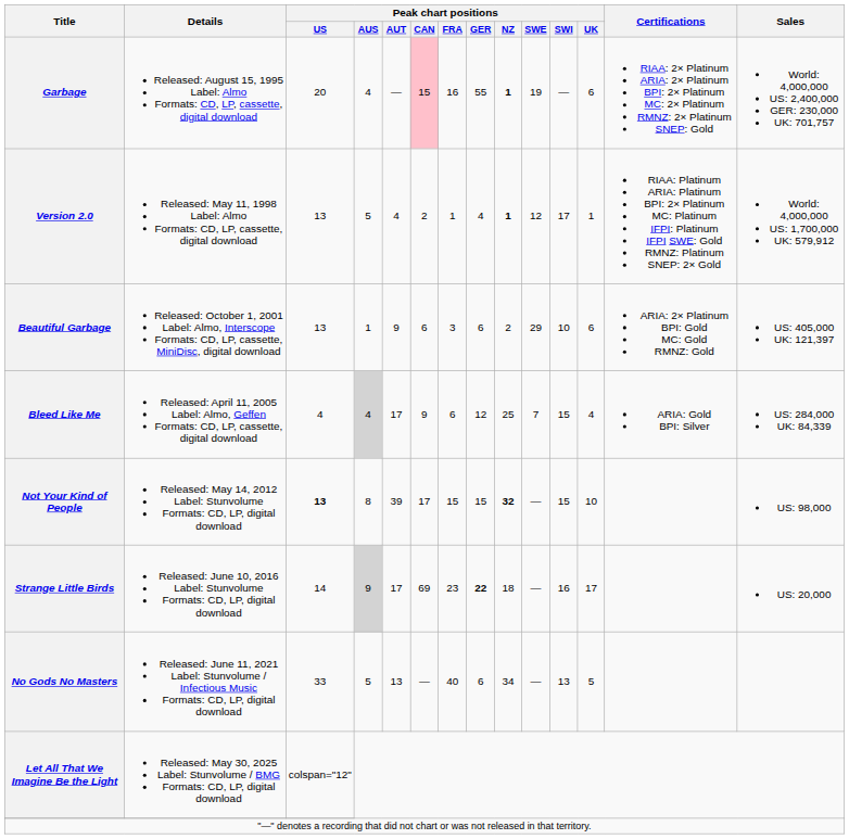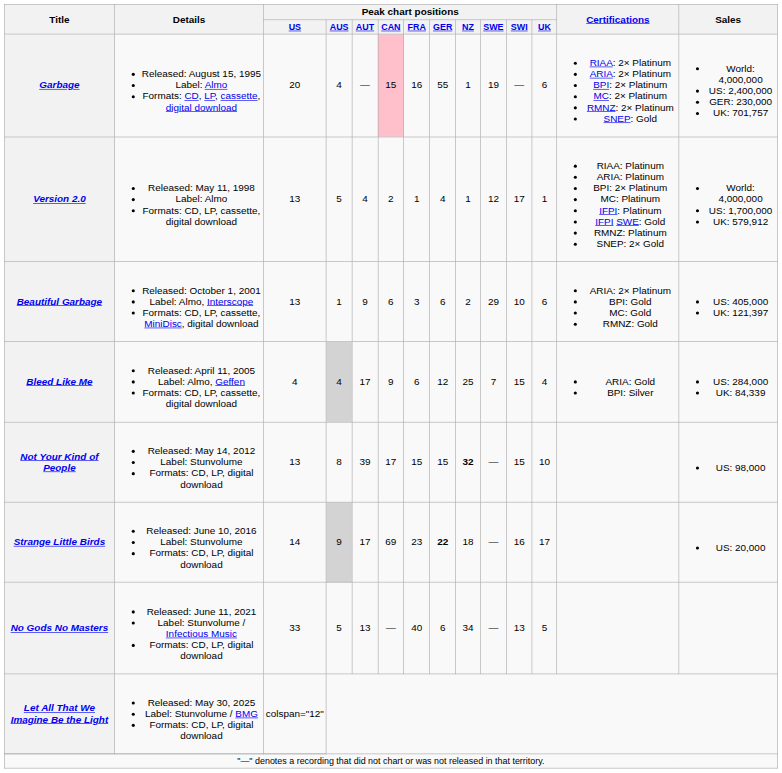Garbage | Peak chart positions / NZ: bold -> normal
Version 2.0 | Peak chart positions / NZ: bold -> normal
Not Your Kind of People | Peak chart positions / US: bold -> normal
